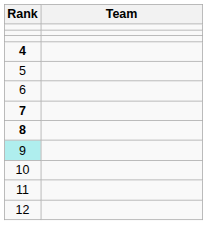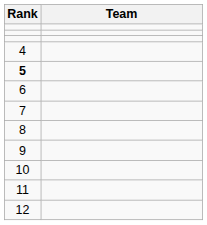row 5 | Rank: bold -> normal
row 6 | Rank: normal -> bold
row 8 | Rank: bold -> normal
row 9 | Rank: bold -> normal
row 10 | Rank: paleturquoise background -> no background
